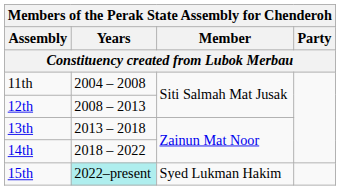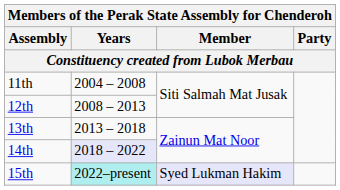14th | Years: no background -> lavender background
15th | Member: no background -> lavender background
